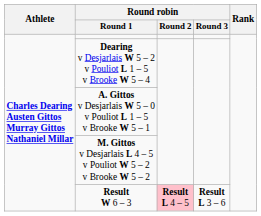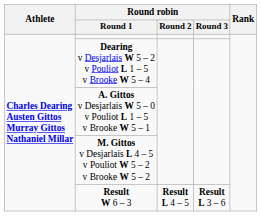Result W 6 – 3 | Round robin / Round 2: pink background -> no background
